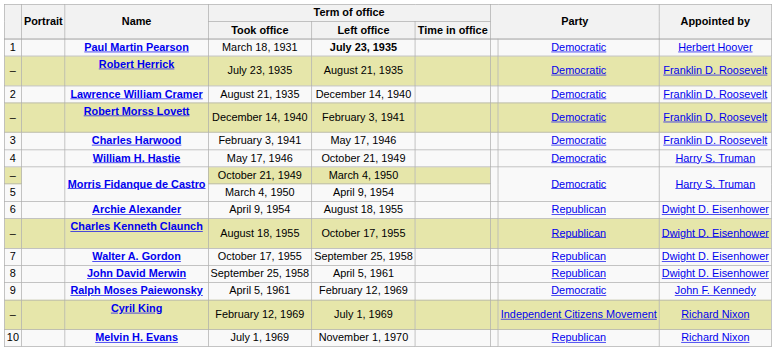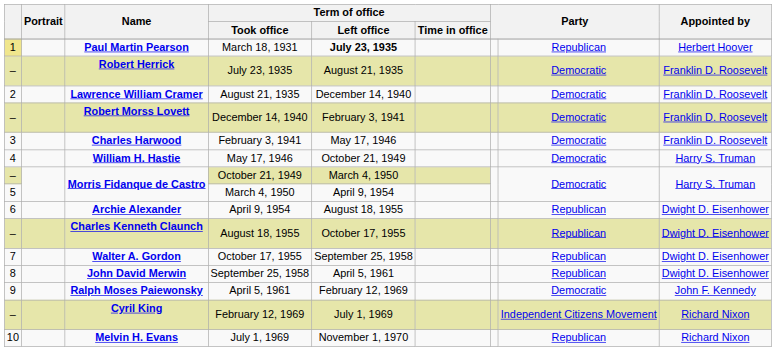March 18, 1931 | column 1: no background -> khaki background
March 18, 1931 | column 8: Democratic -> Republican
